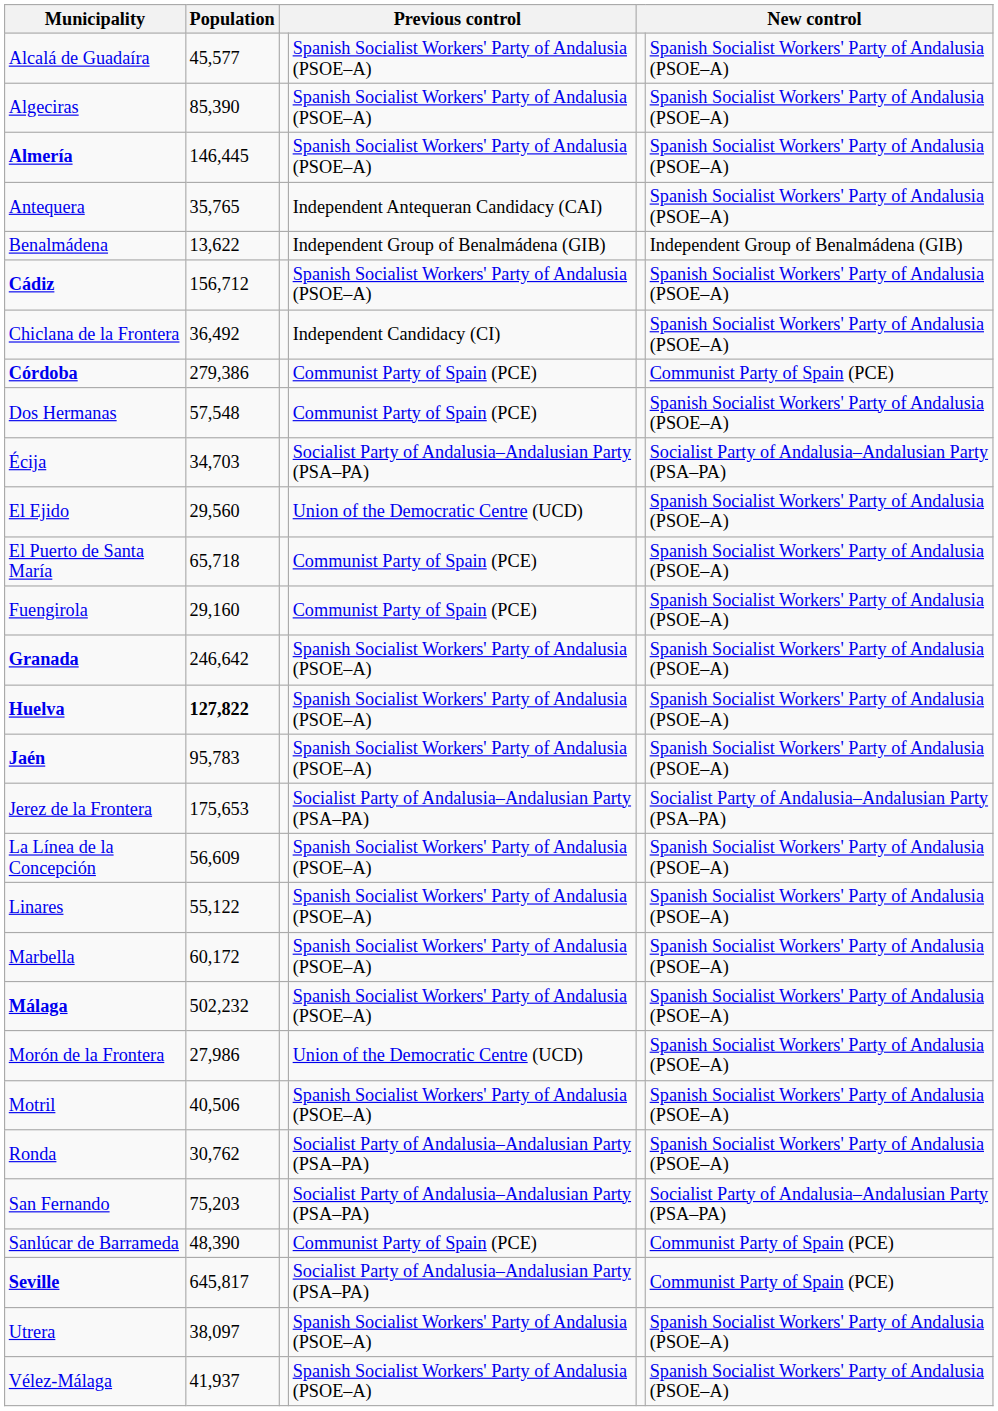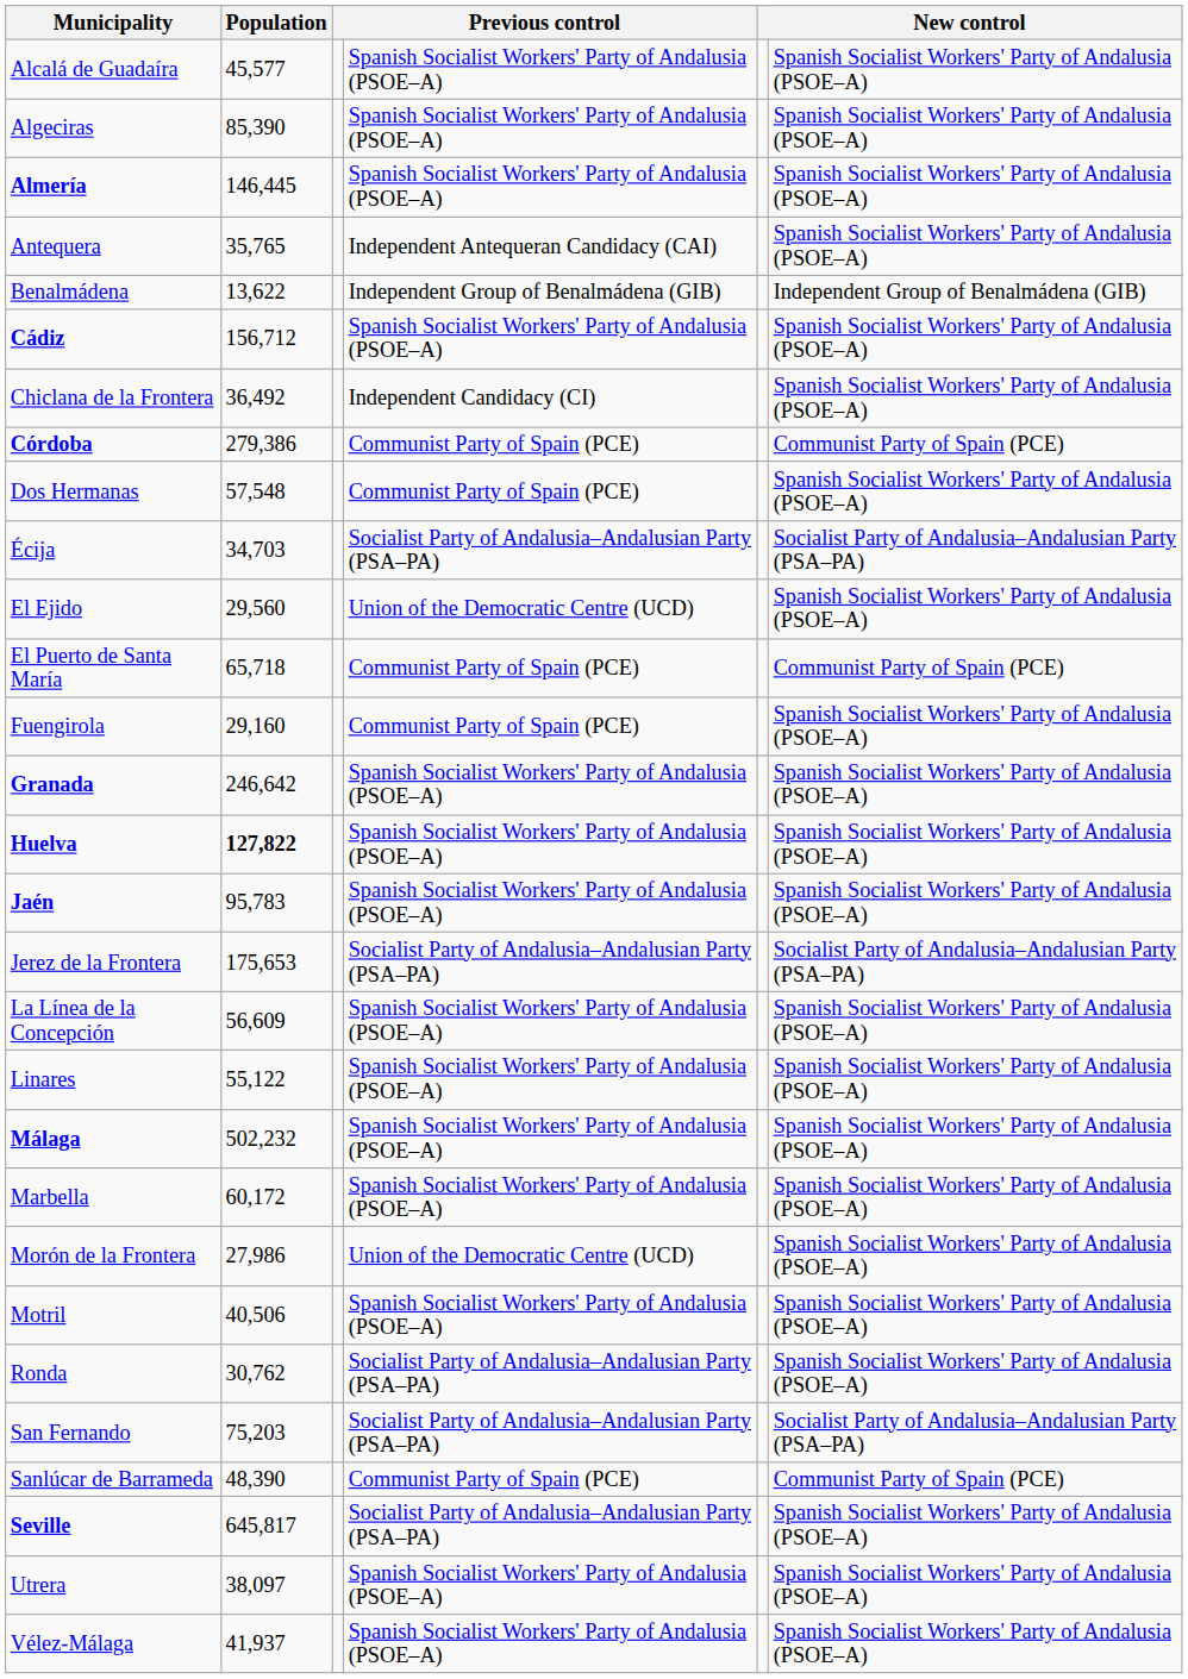El Puerto de Santa María | column 6: Spanish Socialist Workers' Party of Andalusia (PSOE–A) -> Communist Party of Spain (PCE)
rows swapped: Málaga <-> Marbella
Seville | column 6: Communist Party of Spain (PCE) -> Spanish Socialist Workers' Party of Andalusia (PSOE–A)
